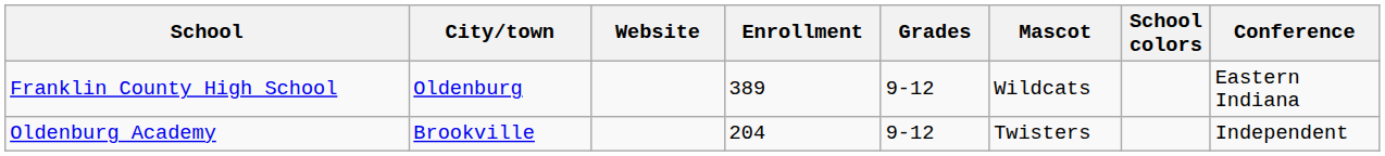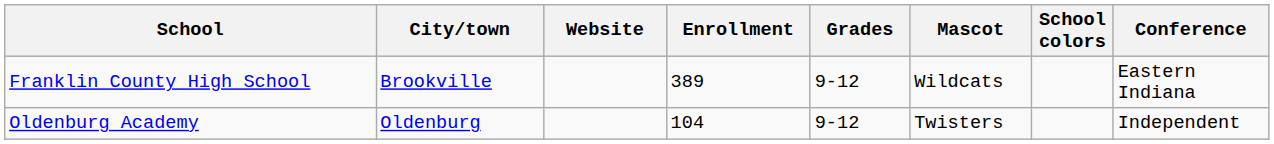Franklin County High School | City/town: Oldenburg -> Brookville
Oldenburg Academy | City/town: Brookville -> Oldenburg
Oldenburg Academy | Enrollment: 204 -> 104
